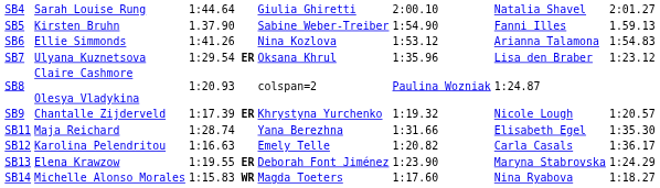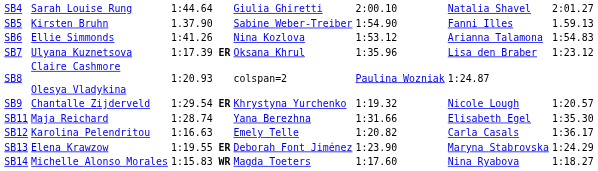SB7 | column 3: 1:29.54 ER -> 1:17.39 ER
SB9 | column 3: 1:17.39 ER -> 1:29.54 ER
